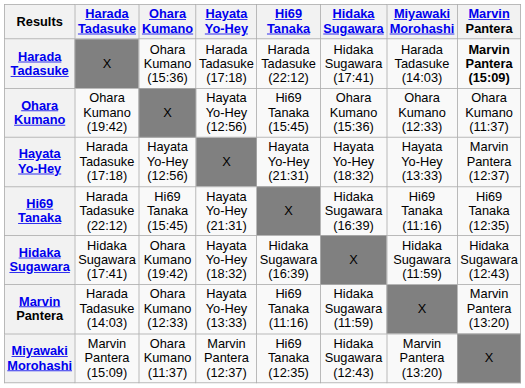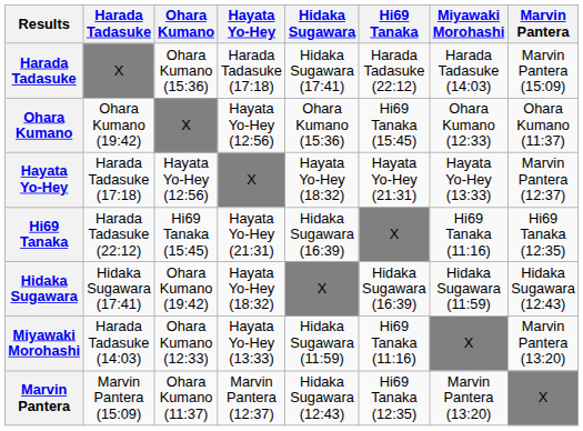columns swapped: Hi69 Tanaka <-> Hidaka Sugawara
row 2 | Marvin Pantera: bold -> normal
row 7 | Results: Marvin Pantera -> Miyawaki Morohashi
row 8 | Results: Miyawaki Morohashi -> Marvin Pantera
